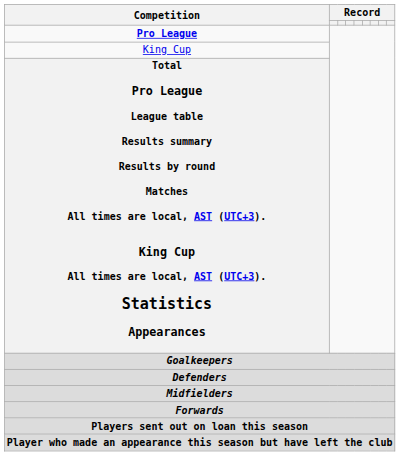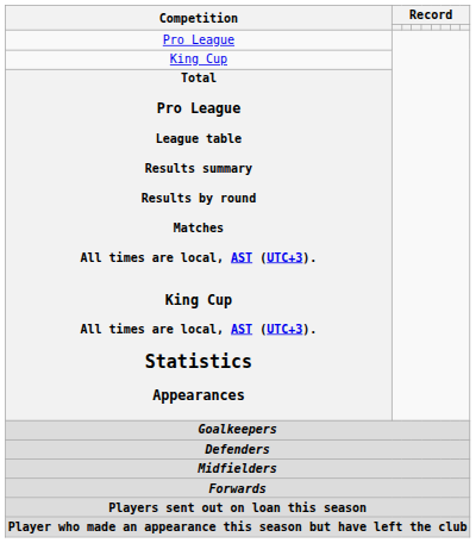Pro League | Competition: bold -> normal
